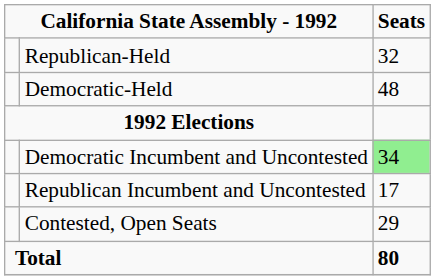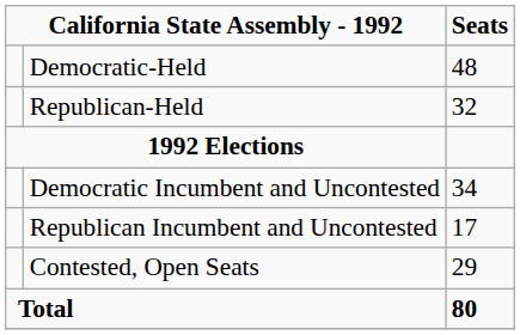rows swapped: Democratic-Held <-> Republican-Held
Democratic Incumbent and Uncontested | column 3: lightgreen background -> no background
